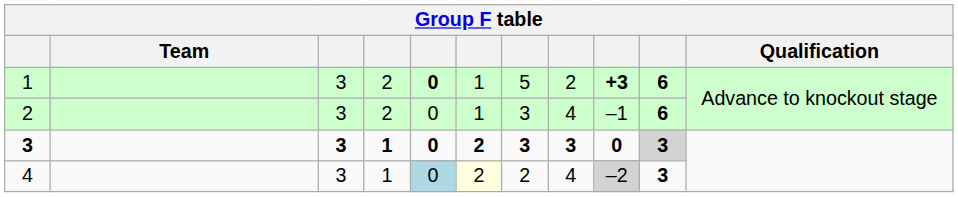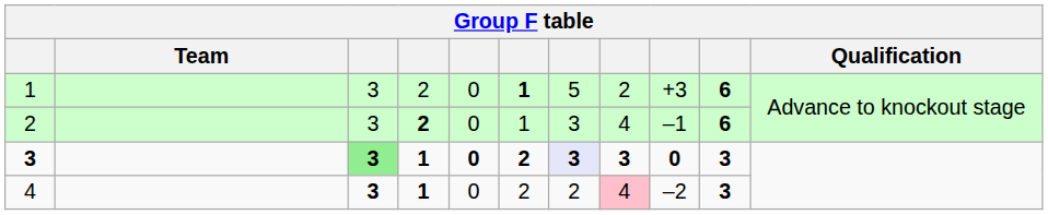row 3 | column 5: bold -> normal
row 3 | column 6: normal -> bold
row 3 | column 9: bold -> normal
row 4 | column 4: normal -> bold
row 5 | column 3: no background -> lightgreen background
row 5 | column 7: no background -> lavender background
row 5 | column 10: lightgrey background -> no background
row 6 | column 3: normal -> bold
row 6 | column 4: normal -> bold
row 6 | column 5: lightblue background -> no background
row 6 | column 6: lightyellow background -> no background
row 6 | column 8: no background -> pink background
row 6 | column 9: lightgrey background -> no background
